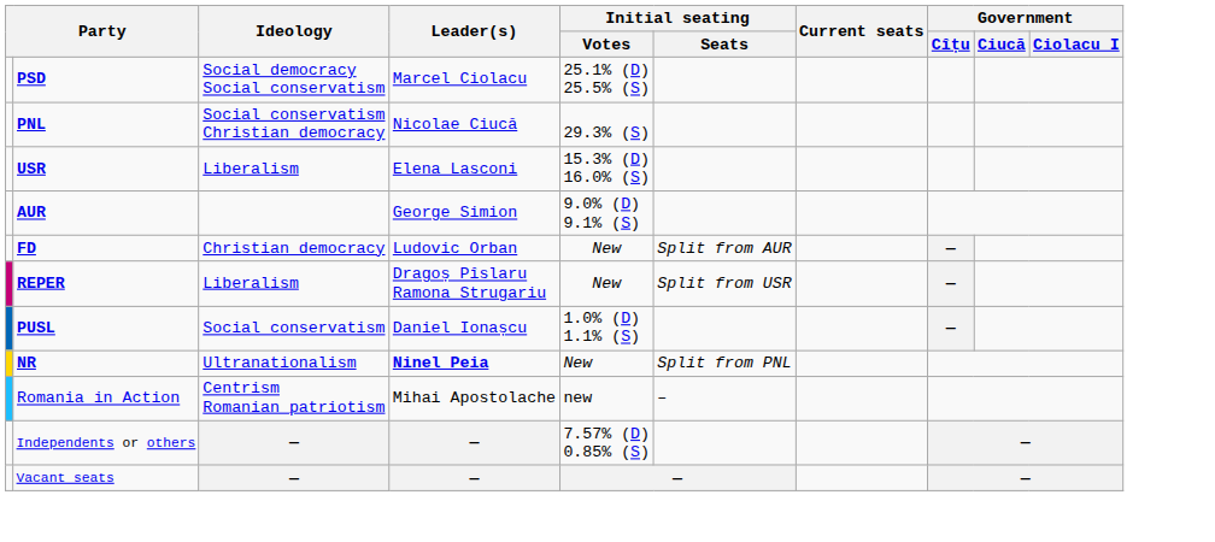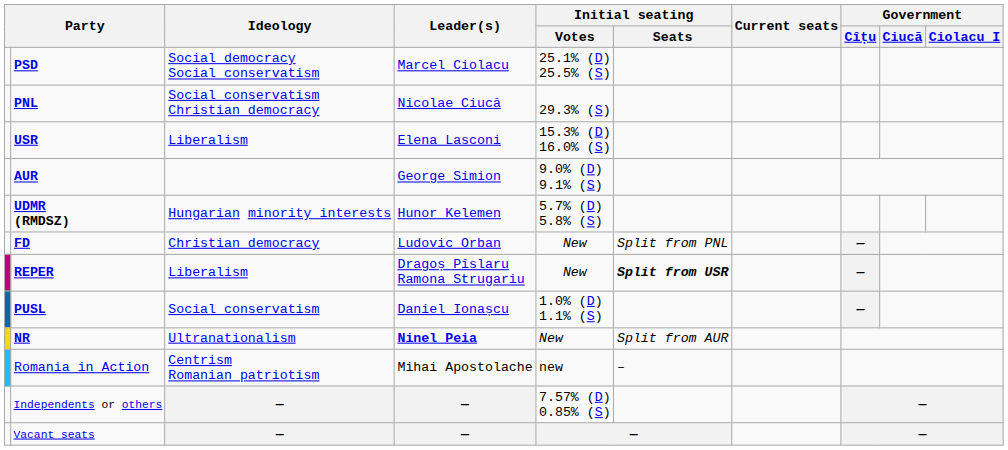+ row: UDMR (RMDSZ) | Hungarian minority interests | Hunor Kelemen | 5.7% (D) 5.8% (S)
FD | Initial seating / Seats: Split from AUR -> Split from PNL
REPER | Initial seating / Seats: normal -> bold
NR | Initial seating / Seats: Split from PNL -> Split from AUR
